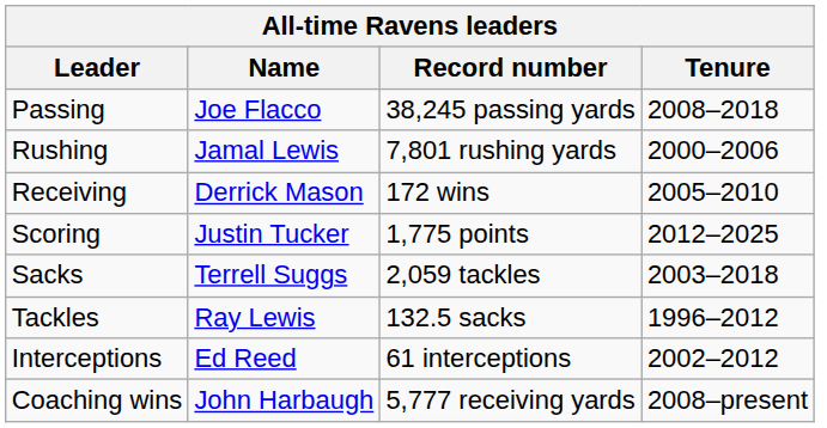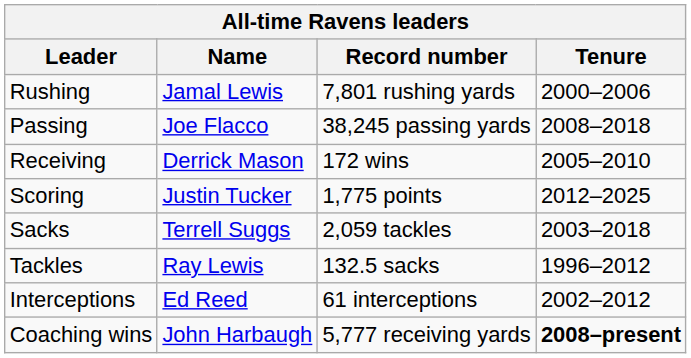rows swapped: Passing <-> Rushing
Coaching wins | Tenure: normal -> bold
